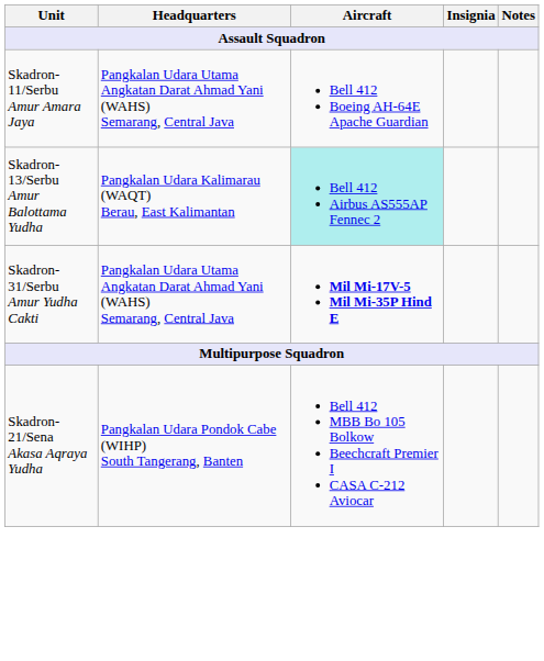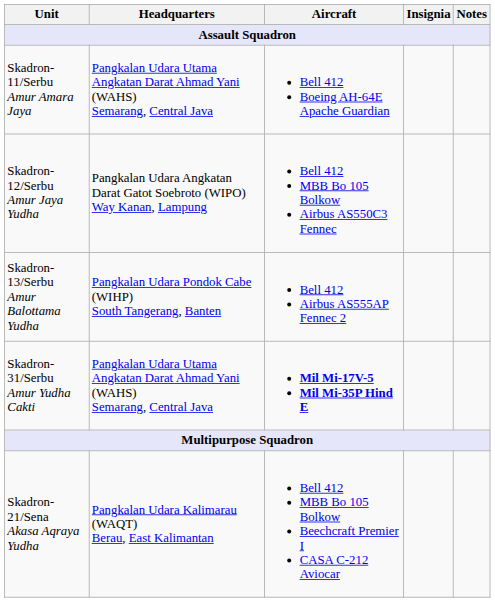+ row: Skadron-12/Serbu Amur Jaya Yudha | Pangkalan Udara Angkatan Darat Gatot Soebroto (WIPO) Way Kanan, Lampung | Bell 412 MBB Bo 105 Bolkow Airbus AS550C3 Fennec
Skadron-13/Serbu Amur Balottama Yudha | Headquarters: Pangkalan Udara Kalimarau (WAQT) Berau, East Kalimantan -> Pangkalan Udara Pondok Cabe (WIHP) South Tangerang, Banten
Skadron-13/Serbu Amur Balottama Yudha | Aircraft: paleturquoise background -> no background
Skadron-21/Sena Akasa Aqraya Yudha | Headquarters: Pangkalan Udara Pondok Cabe (WIHP) South Tangerang, Banten -> Pangkalan Udara Kalimarau (WAQT) Berau, East Kalimantan
